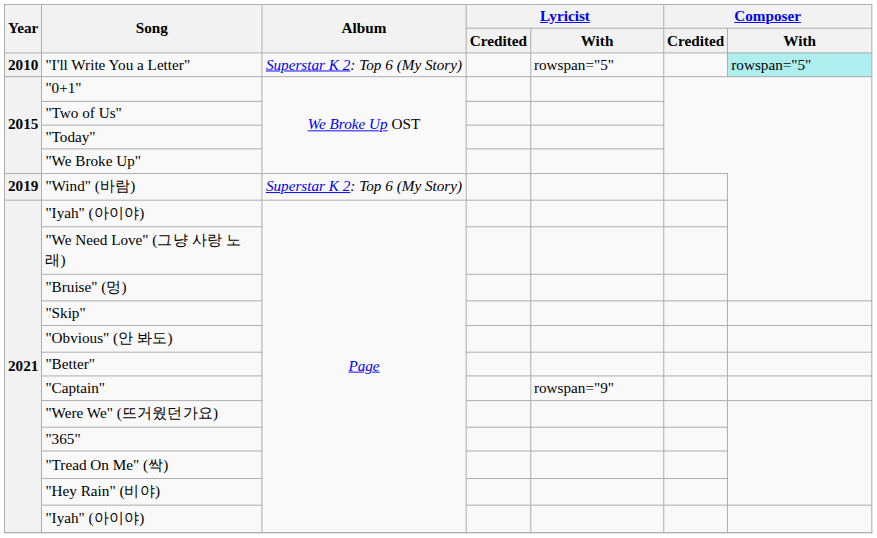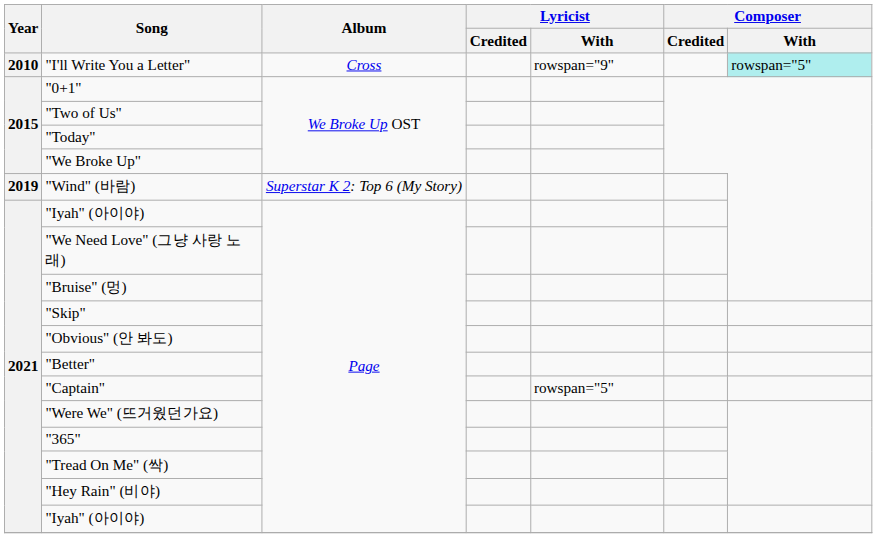"I'll Write You a Letter" | Album: Superstar K 2: Top 6 (My Story) -> Cross
"I'll Write You a Letter" | Lyricist / With: rowspan="5" -> rowspan="9"
"Captain" | Lyricist / With: rowspan="9" -> rowspan="5"
